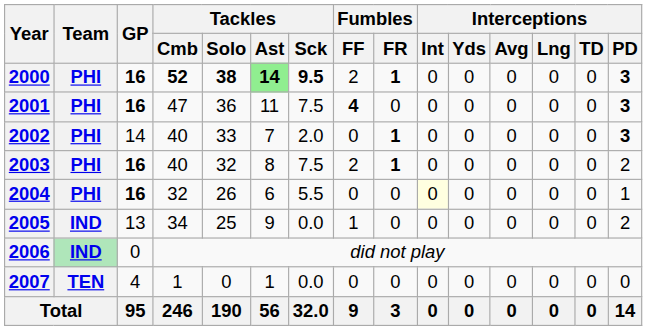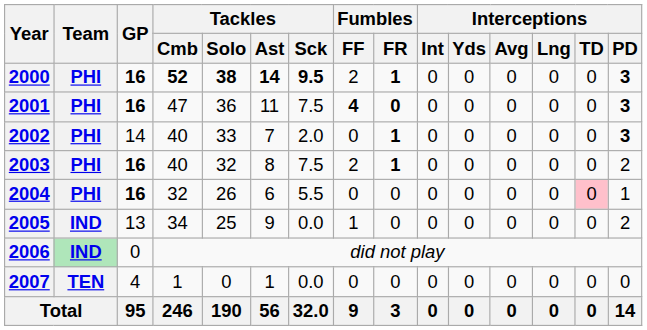2000 | Tackles / Ast: lightgreen background -> no background
2001 | Fumbles / FR: normal -> bold
2004 | Interceptions / Int: lightyellow background -> no background
2004 | Interceptions / TD: no background -> pink background
